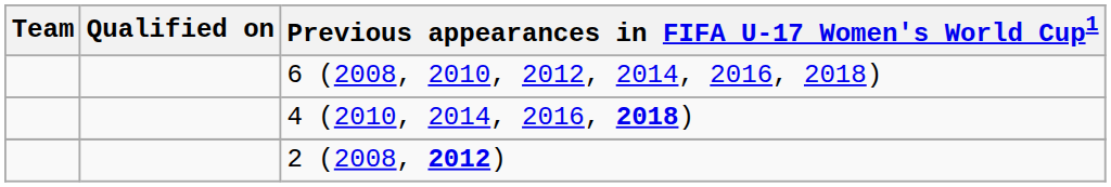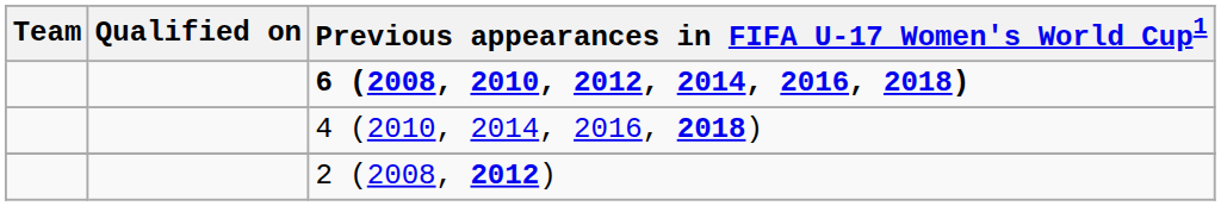6 (2008, 2010, 2012, 2014, 2016, 2018) | Previous appearances in FIFA U-17 Women's World Cup1: normal -> bold
